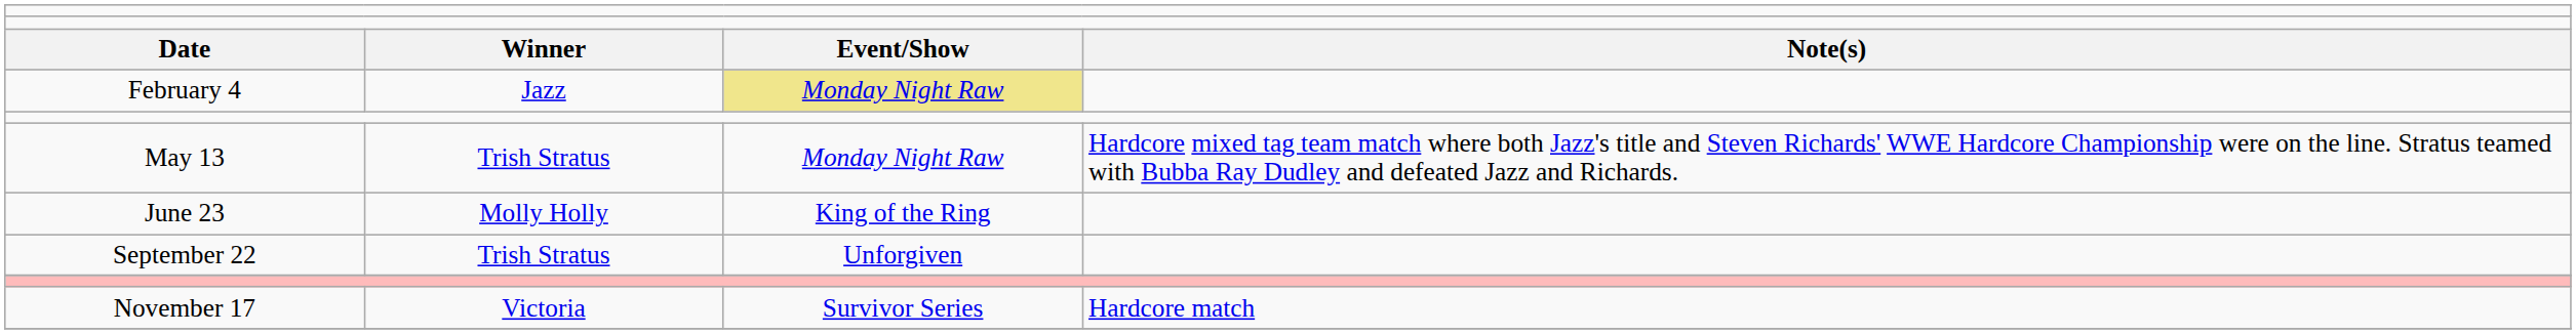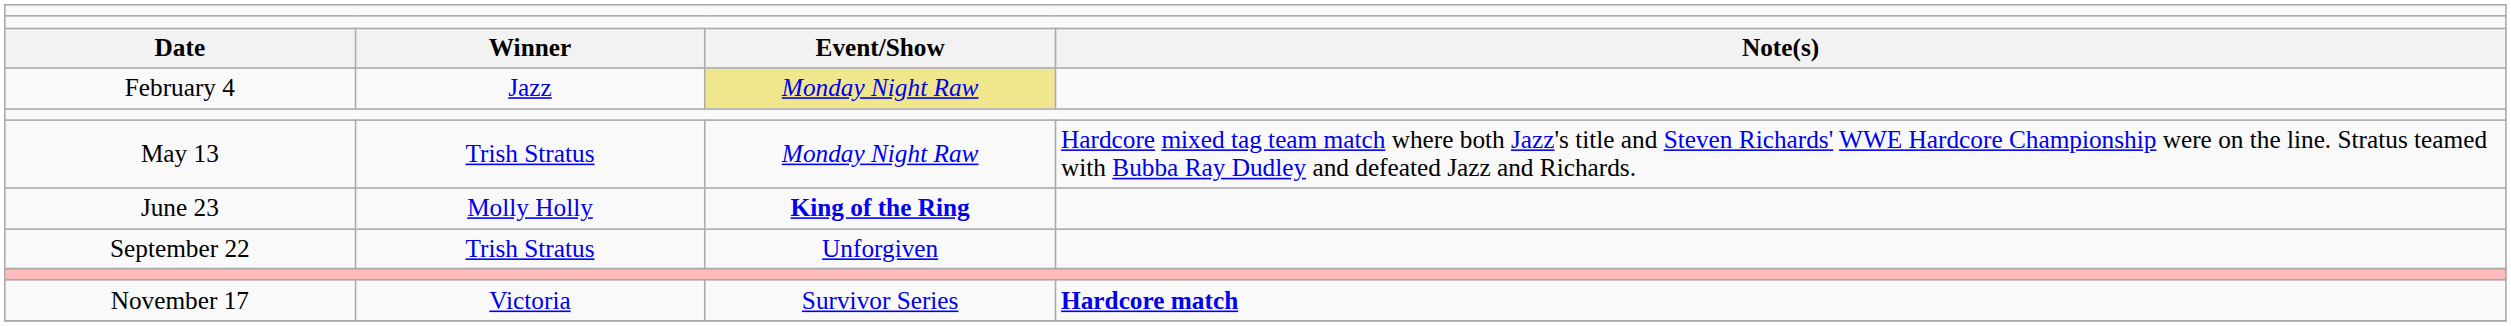June 23 | column 3: normal -> bold
November 17 | column 4: normal -> bold
